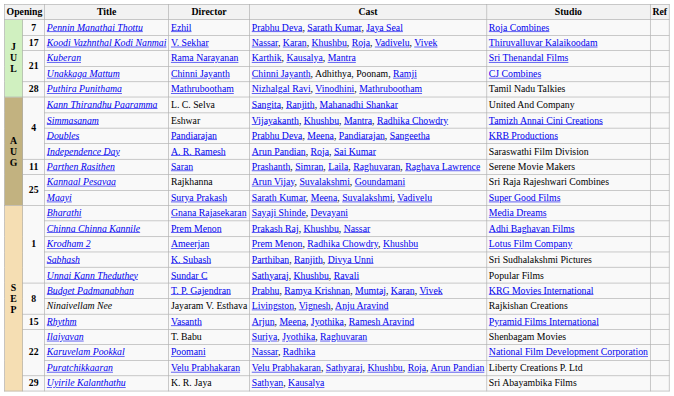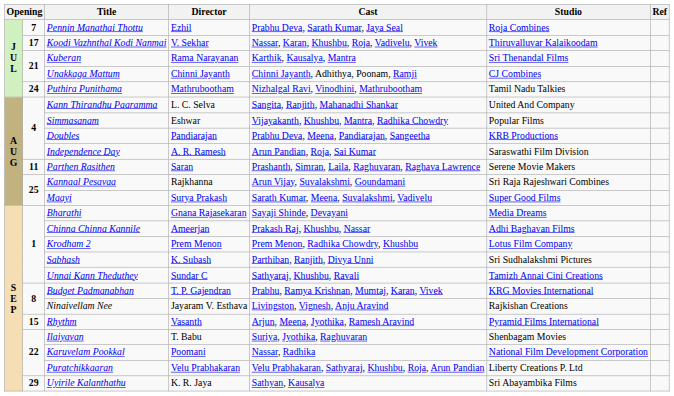Puthira Punithama | column 2: 28 -> 24
Simmasanam | Studio: Tamizh Annai Cini Creations -> Popular Films
Chinna Chinna Kannile | Director: Prem Menon -> Ameerjan
Krodham 2 | Director: Ameerjan -> Prem Menon
Unnai Kann Theduthey | Studio: Popular Films -> Tamizh Annai Cini Creations
